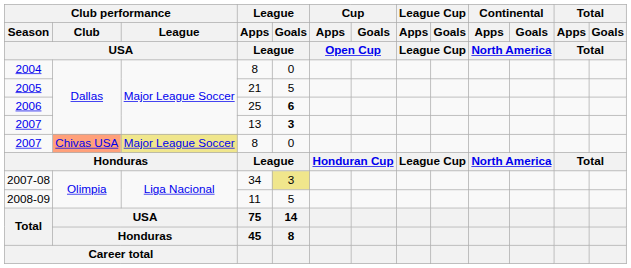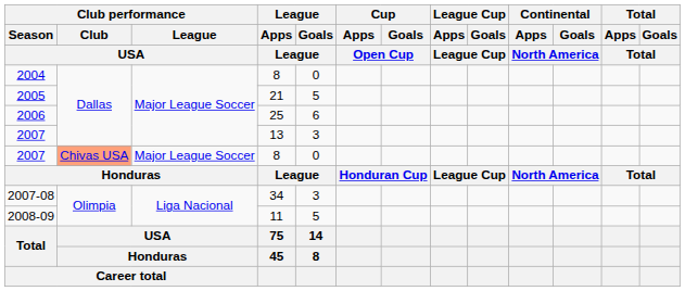2006 | League / Goals / League: bold -> normal
2007 / 13 | League / Goals / League: bold -> normal
2007 / 8 | Club performance / League / USA: khaki background -> no background
2007-08 | League / Goals / League: khaki background -> no background
